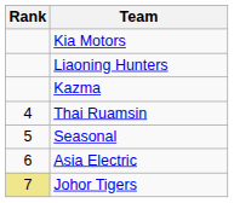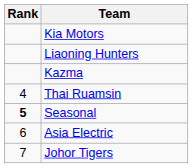Seasonal | Rank: normal -> bold
Johor Tigers | Rank: khaki background -> no background
